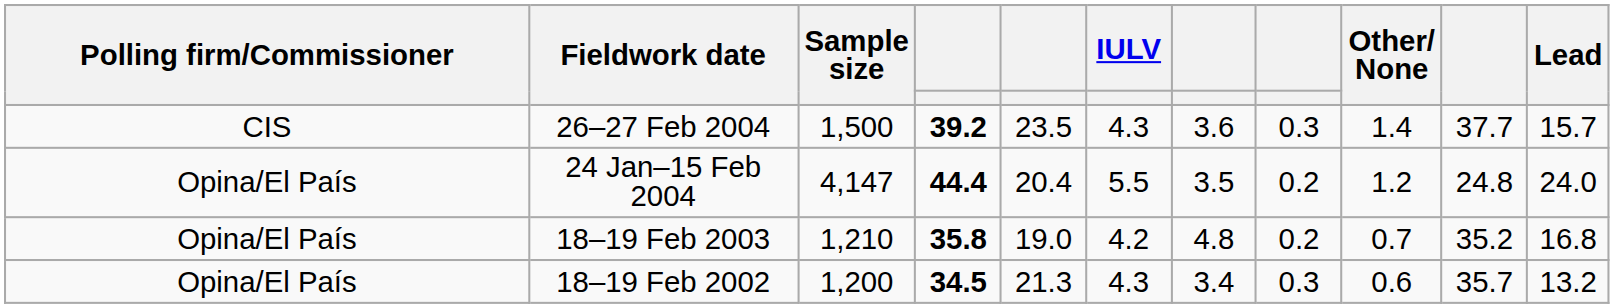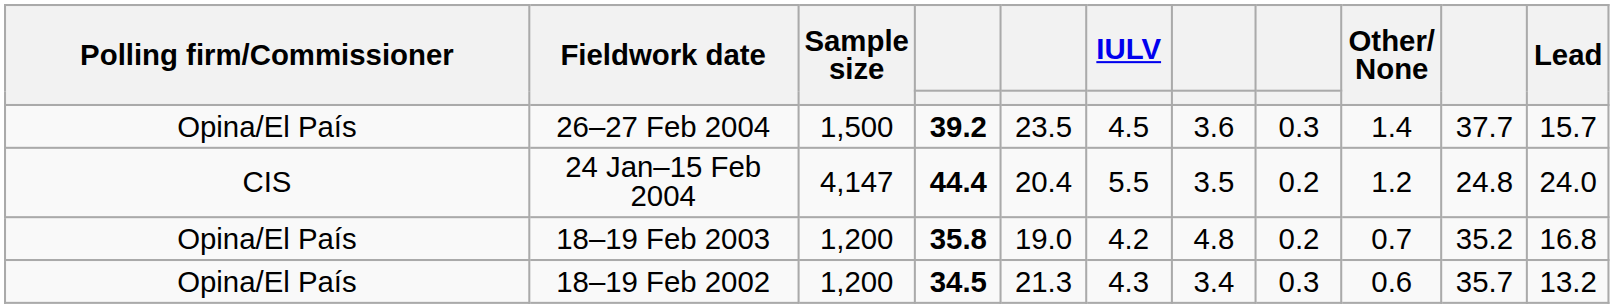26–27 Feb 2004 | Polling firm/Commissioner: CIS -> Opina/El País
26–27 Feb 2004 | IULV: 4.3 -> 4.5
24 Jan–15 Feb 2004 | Polling firm/Commissioner: Opina/El País -> CIS
18–19 Feb 2003 | Sample size: 1,210 -> 1,200
